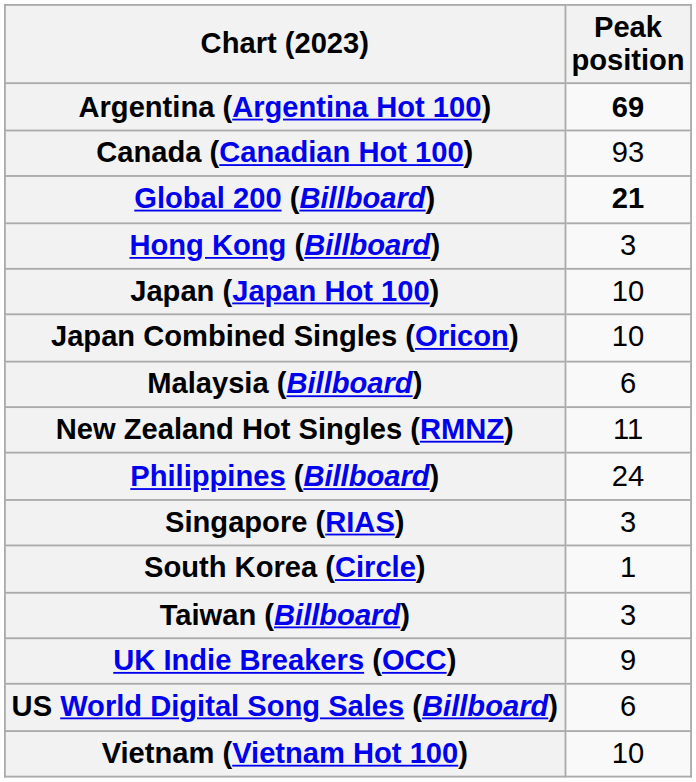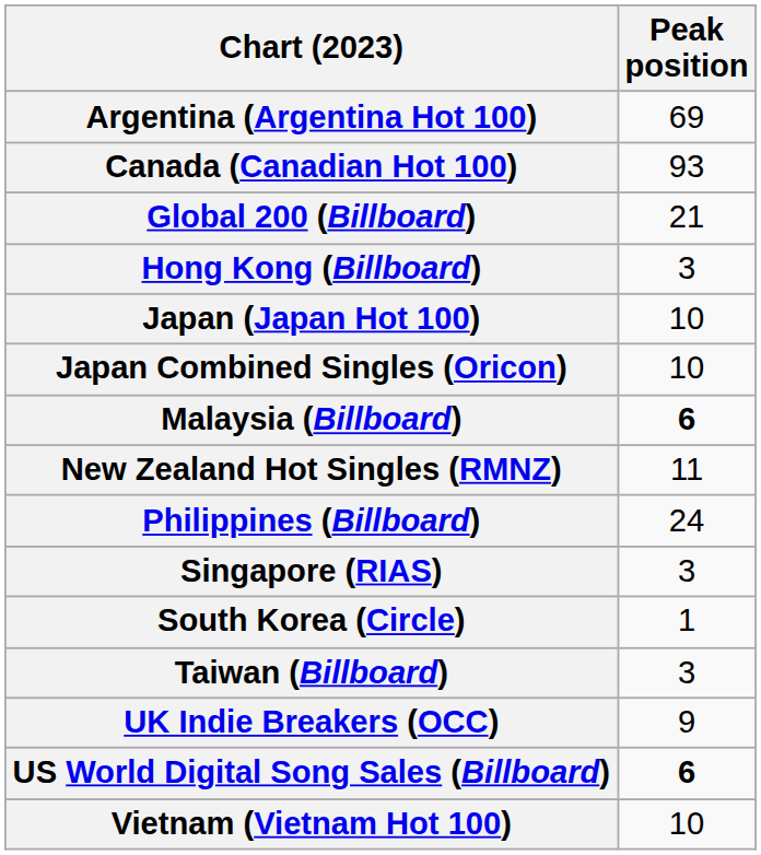Argentina (Argentina Hot 100) | Peak position: bold -> normal
Global 200 (Billboard) | Peak position: bold -> normal
Malaysia (Billboard) | Peak position: normal -> bold
US World Digital Song Sales (Billboard) | Peak position: normal -> bold
